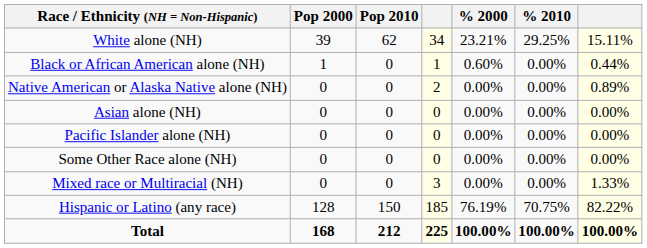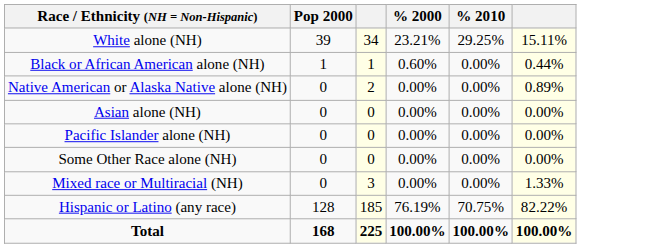- column: Pop 2010 | 62 | 0 | 0 | 0 | 0 | 0 | 0 | 150 | 212
